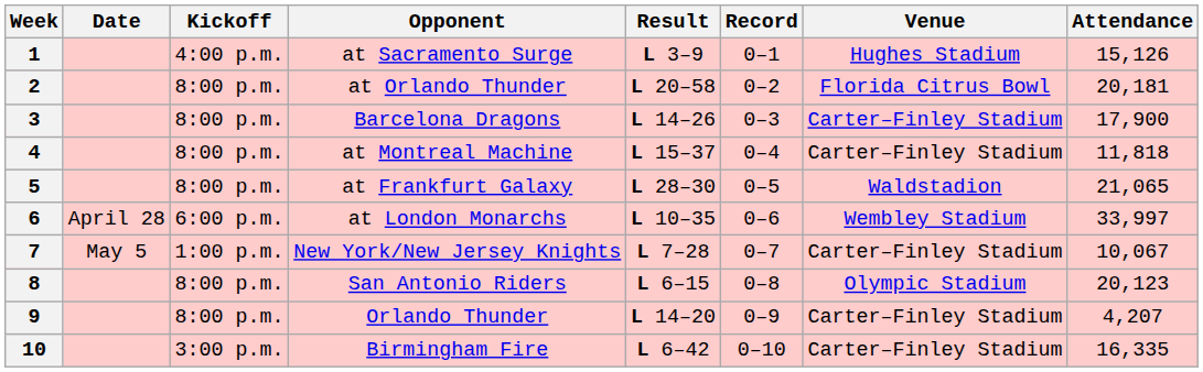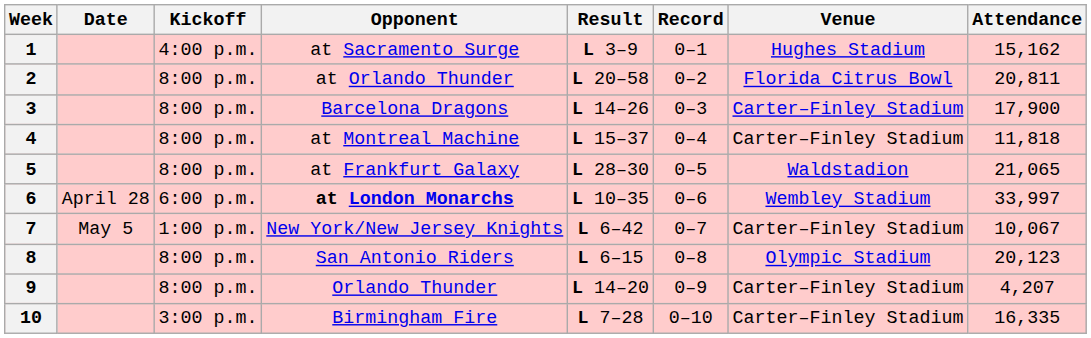1 | Attendance: 15,126 -> 15,162
2 | Attendance: 20,181 -> 20,811
6 | Opponent: normal -> bold
7 | Result: L 7–28 -> L 6–42
10 | Result: L 6–42 -> L 7–28
